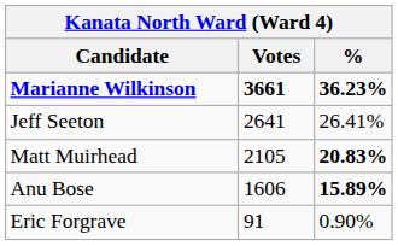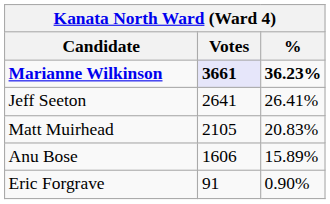Marianne Wilkinson | Votes: no background -> lavender background
Matt Muirhead | %: bold -> normal
Anu Bose | %: bold -> normal
